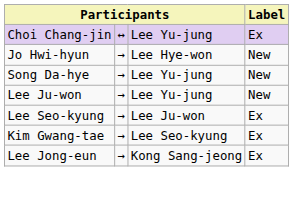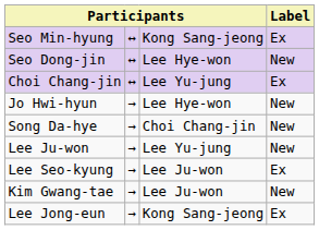+ row: Seo Min-hyung | ↔ | Kong Sang-jeong | Ex
+ row: Seo Dong-jin | ↔ | Lee Hye-won | New
Song Da-hye | column 3: Lee Yu-jung -> Choi Chang-jin
Kim Gwang-tae | column 3: Lee Seo-kyung -> Lee Ju-won
Kim Gwang-tae | column 4: Ex -> New
